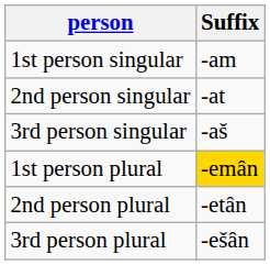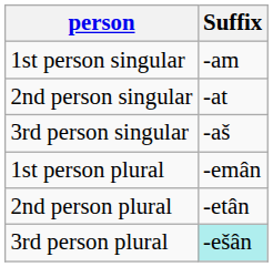1st person plural | Suffix: gold background -> no background
3rd person plural | Suffix: no background -> paleturquoise background
